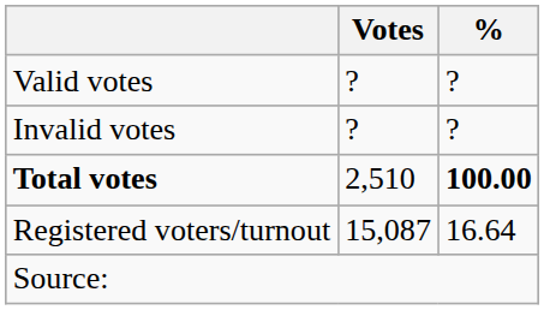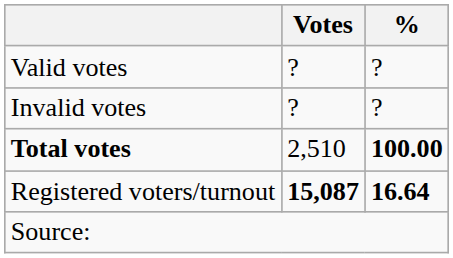Registered voters/turnout | Votes: normal -> bold
Registered voters/turnout | %: normal -> bold
